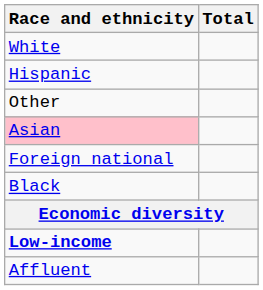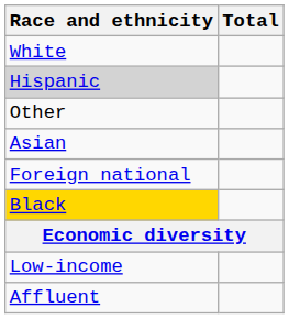Hispanic | Race and ethnicity: no background -> lightgrey background
Asian | Race and ethnicity: pink background -> no background
Black | Race and ethnicity: no background -> gold background
Low-income | Race and ethnicity: bold -> normal
